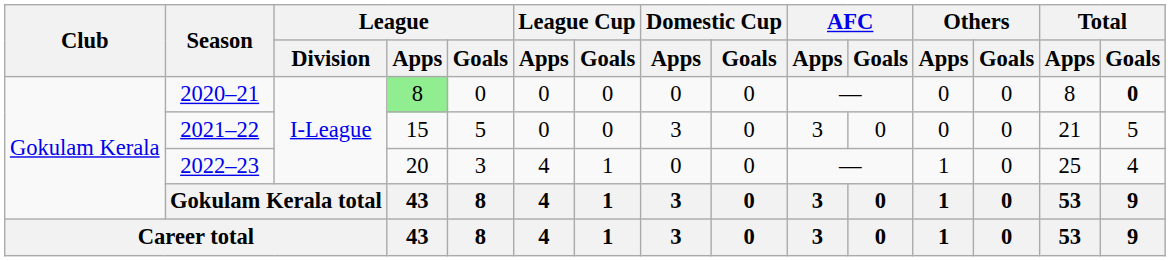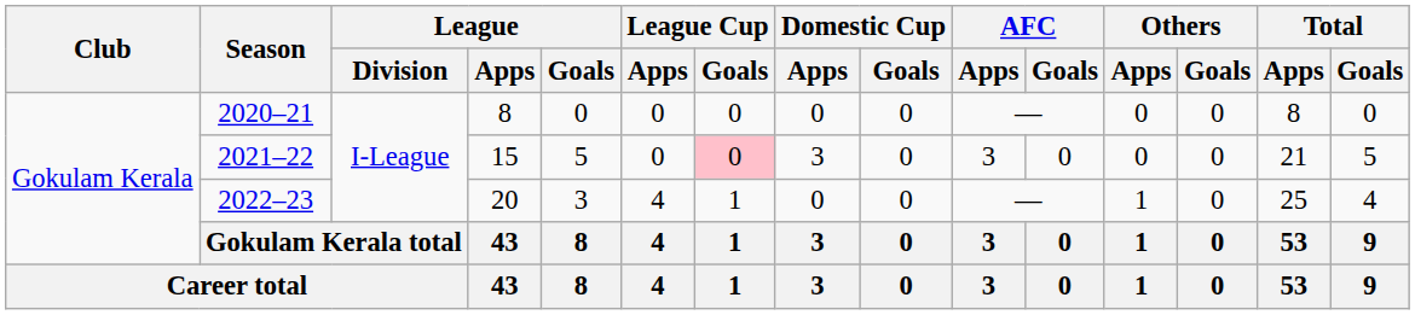2020–21 | League / Apps: lightgreen background -> no background
2020–21 | Total / Goals: bold -> normal
2021–22 | League Cup / Goals: no background -> pink background
